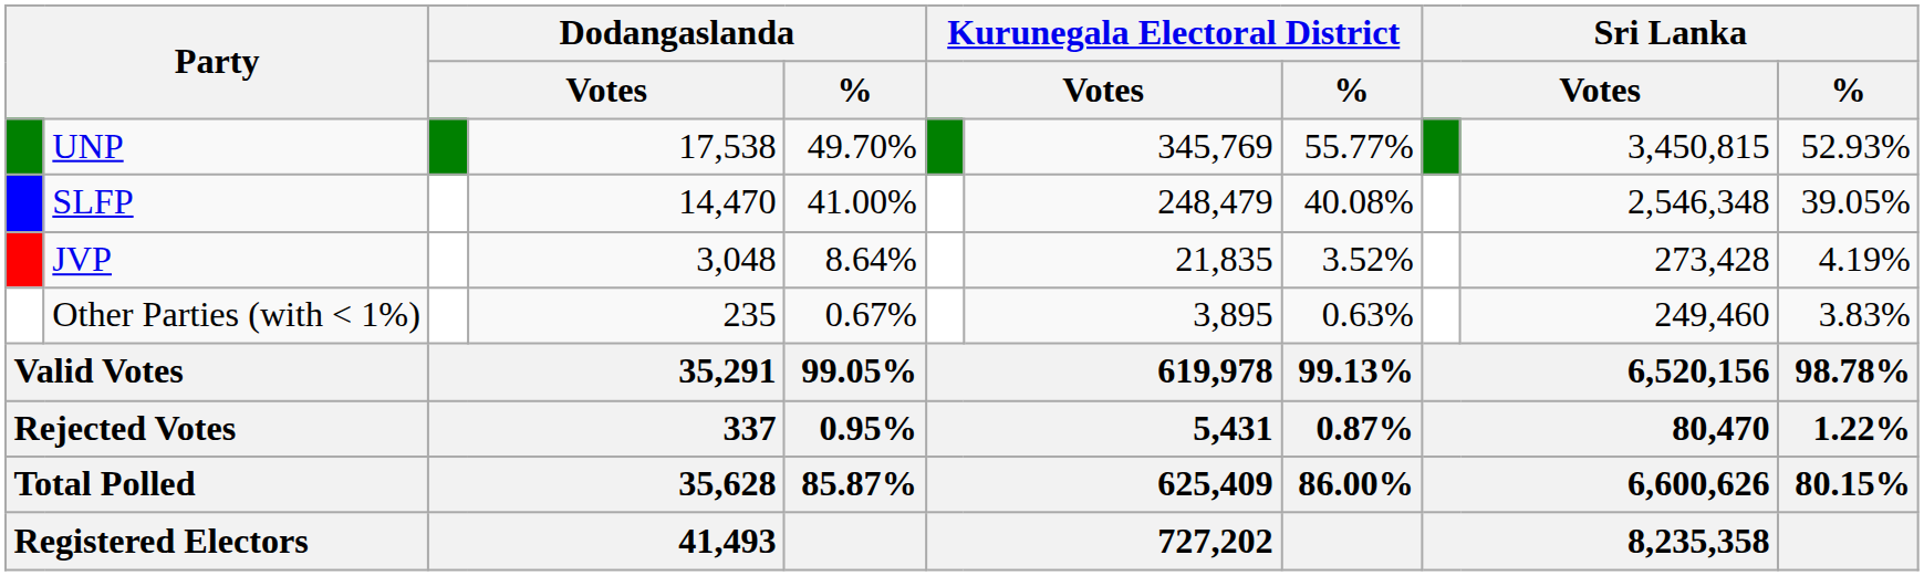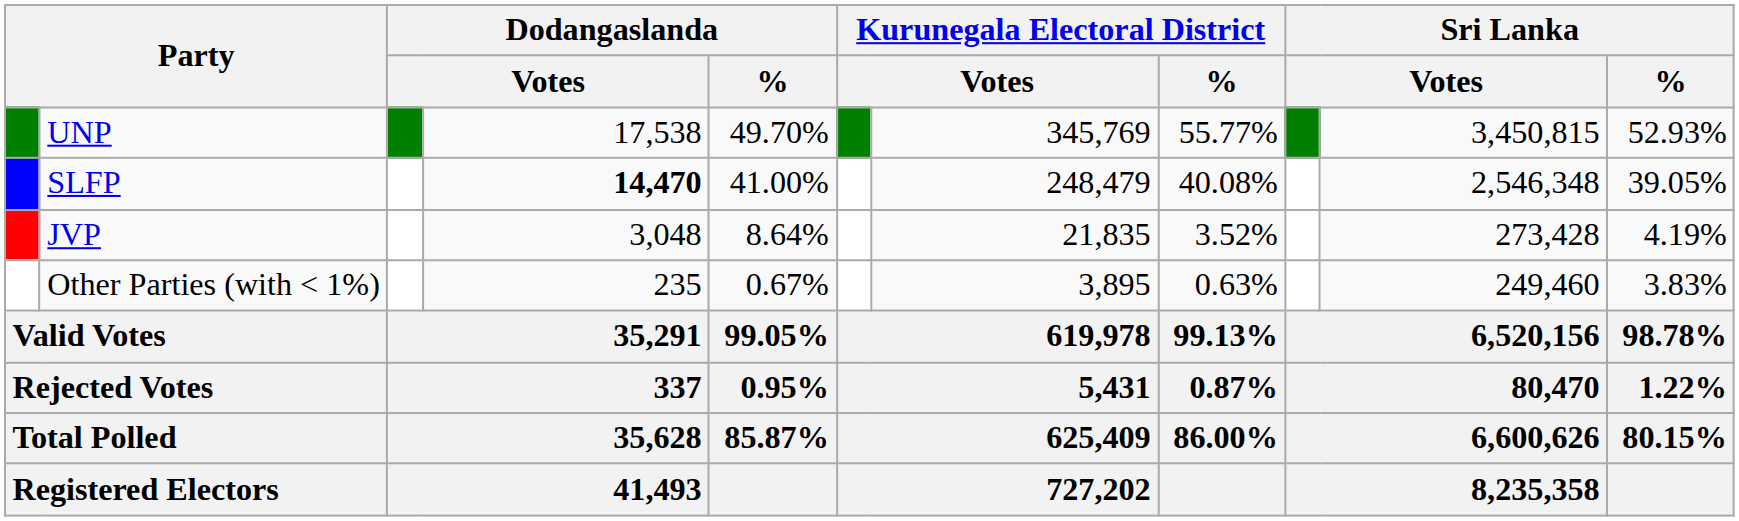SLFP | column 4: normal -> bold
